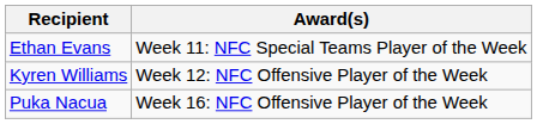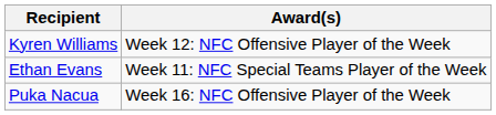rows swapped: Ethan Evans <-> Kyren Williams
